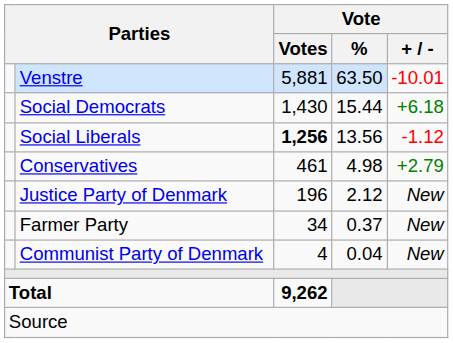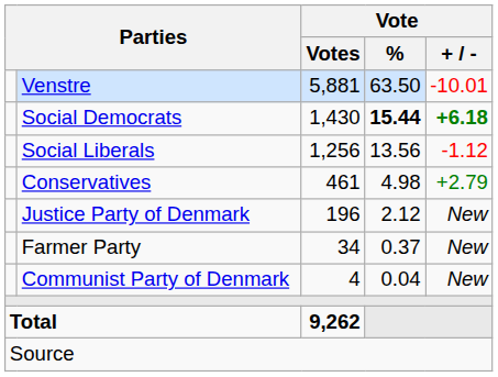Social Democrats | Vote / %: normal -> bold
Social Democrats | Vote / + / -: normal -> bold
Social Liberals | Vote / Votes: bold -> normal
